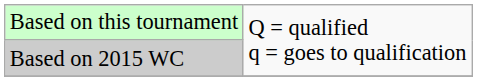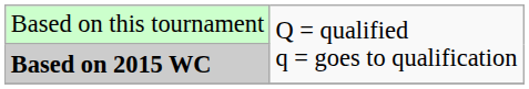Based on 2015 WC | column 1: normal -> bold
